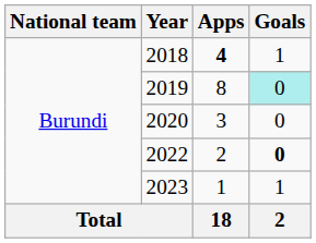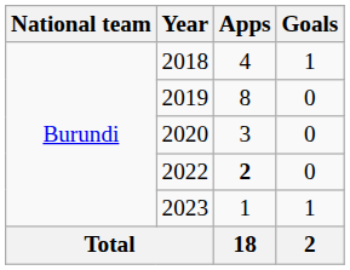2018 | Apps: bold -> normal
2019 | Goals: paleturquoise background -> no background
2022 | Apps: normal -> bold
2022 | Goals: bold -> normal
